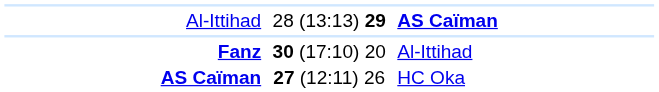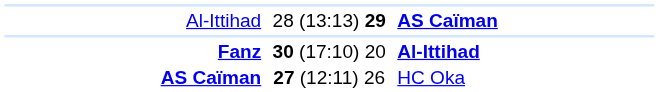Fanz | column 3: normal -> bold
